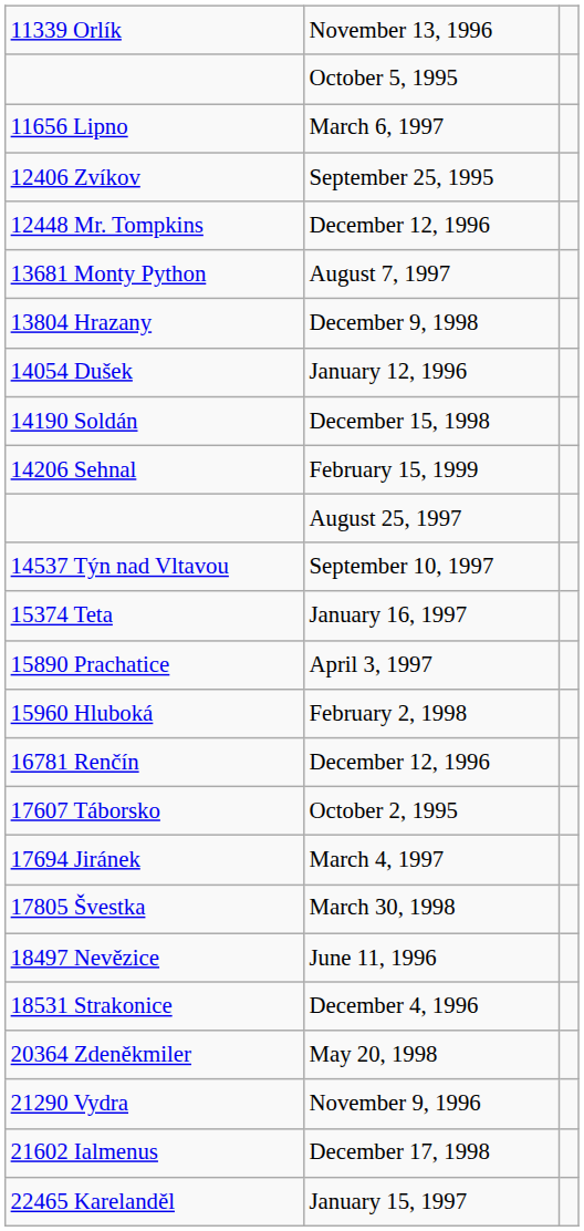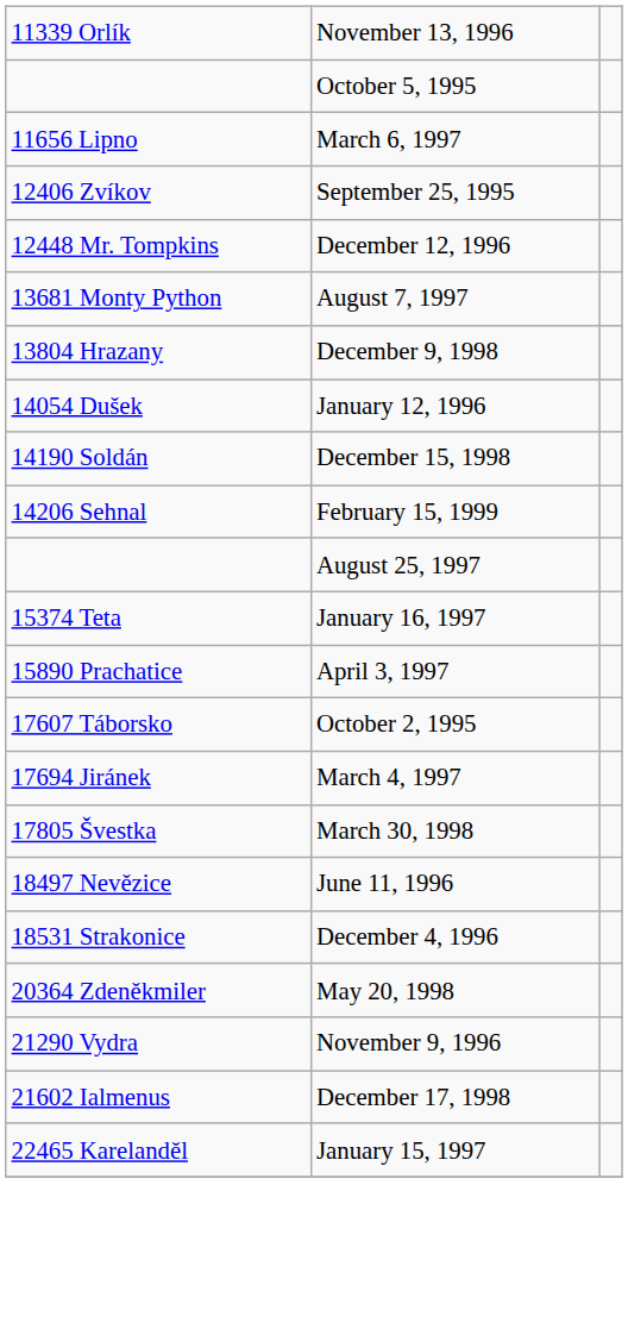- row: 14537 Týn nad Vltavou | September 10, 1997
- row: 15960 Hluboká | February 2, 1998
- row: 16781 Renčín | December 12, 1996
